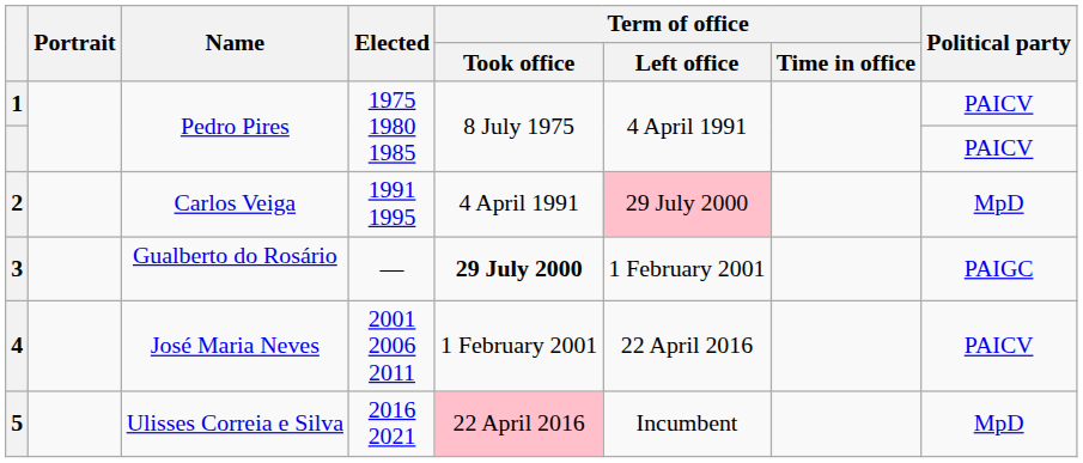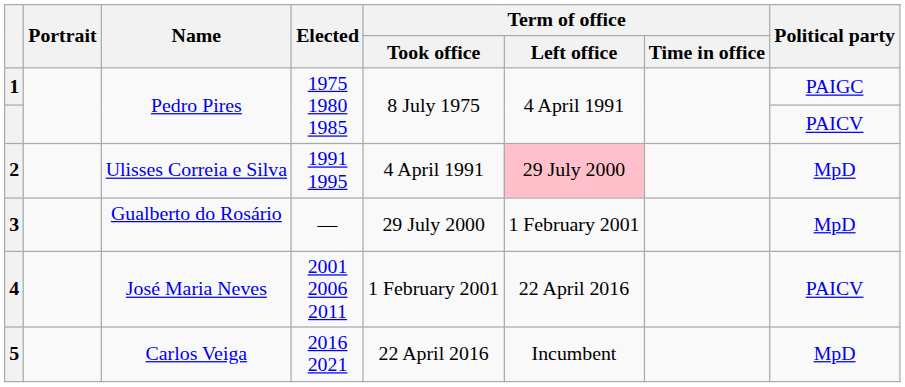1 | Political party: PAICV -> PAIGC
2 | Name: Carlos Veiga -> Ulisses Correia e Silva
3 | Term of office / Took office: bold -> normal
3 | Political party: PAIGC -> MpD
5 | Name: Ulisses Correia e Silva -> Carlos Veiga
5 | Term of office / Took office: pink background -> no background
